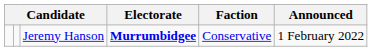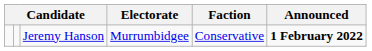Jeremy Hanson | Electorate: bold -> normal
Jeremy Hanson | Announced: normal -> bold
